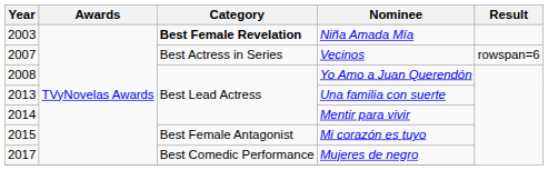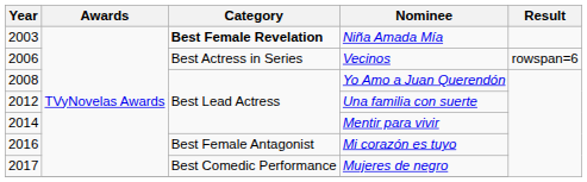Vecinos | Year: 2007 -> 2006
Una familia con suerte | Year: 2013 -> 2012
Mi corazón es tuyo | Year: 2015 -> 2016
